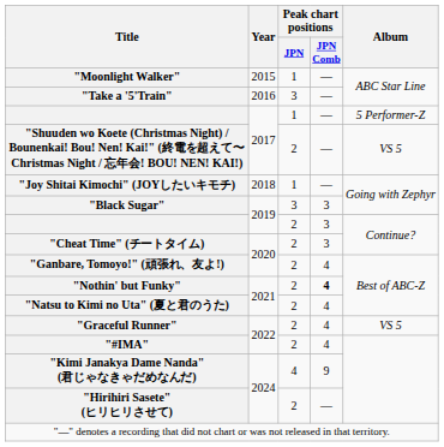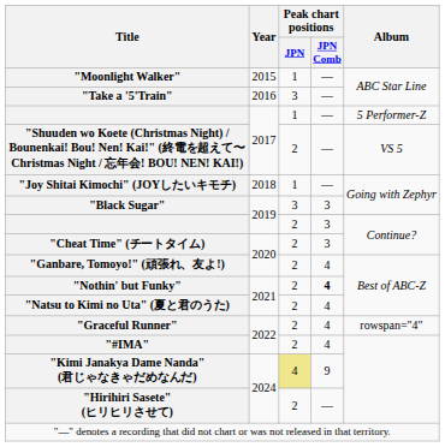"Graceful Runner" | Album: VS 5 -> rowspan="4"
"Kimi Janakya Dame Nanda" (君じゃなきゃだめなんだ) | Peak chart positions / JPN: no background -> khaki background
